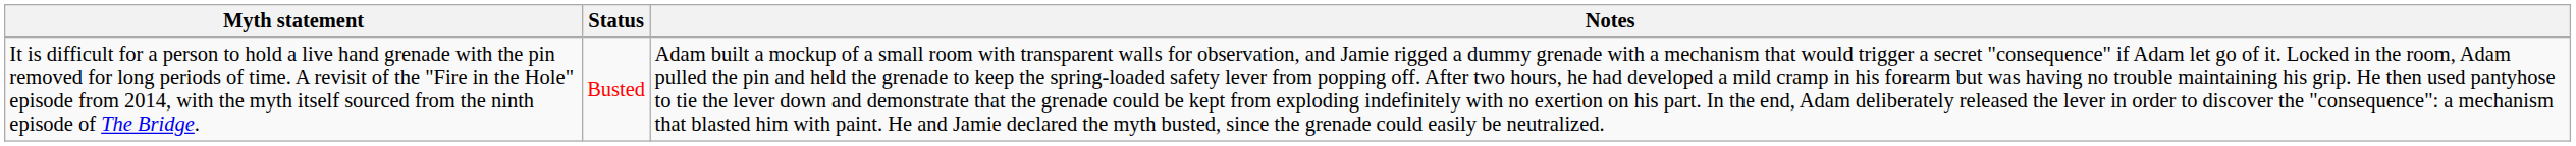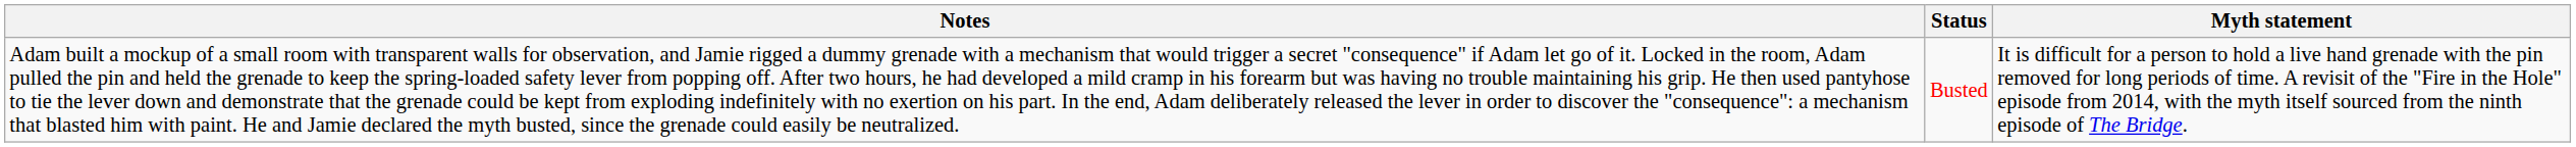columns swapped: Myth statement <-> Notes
